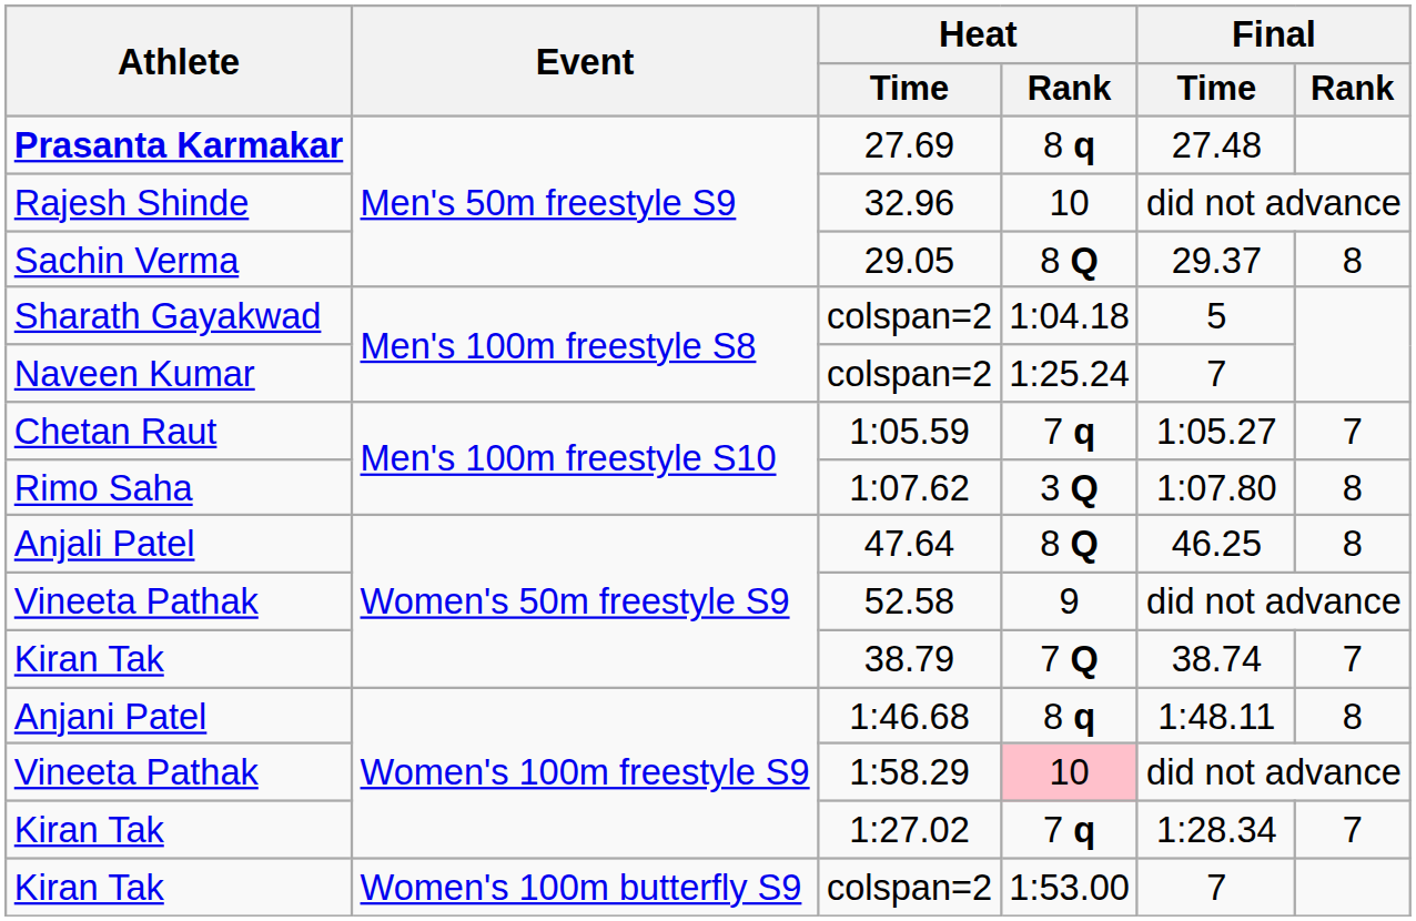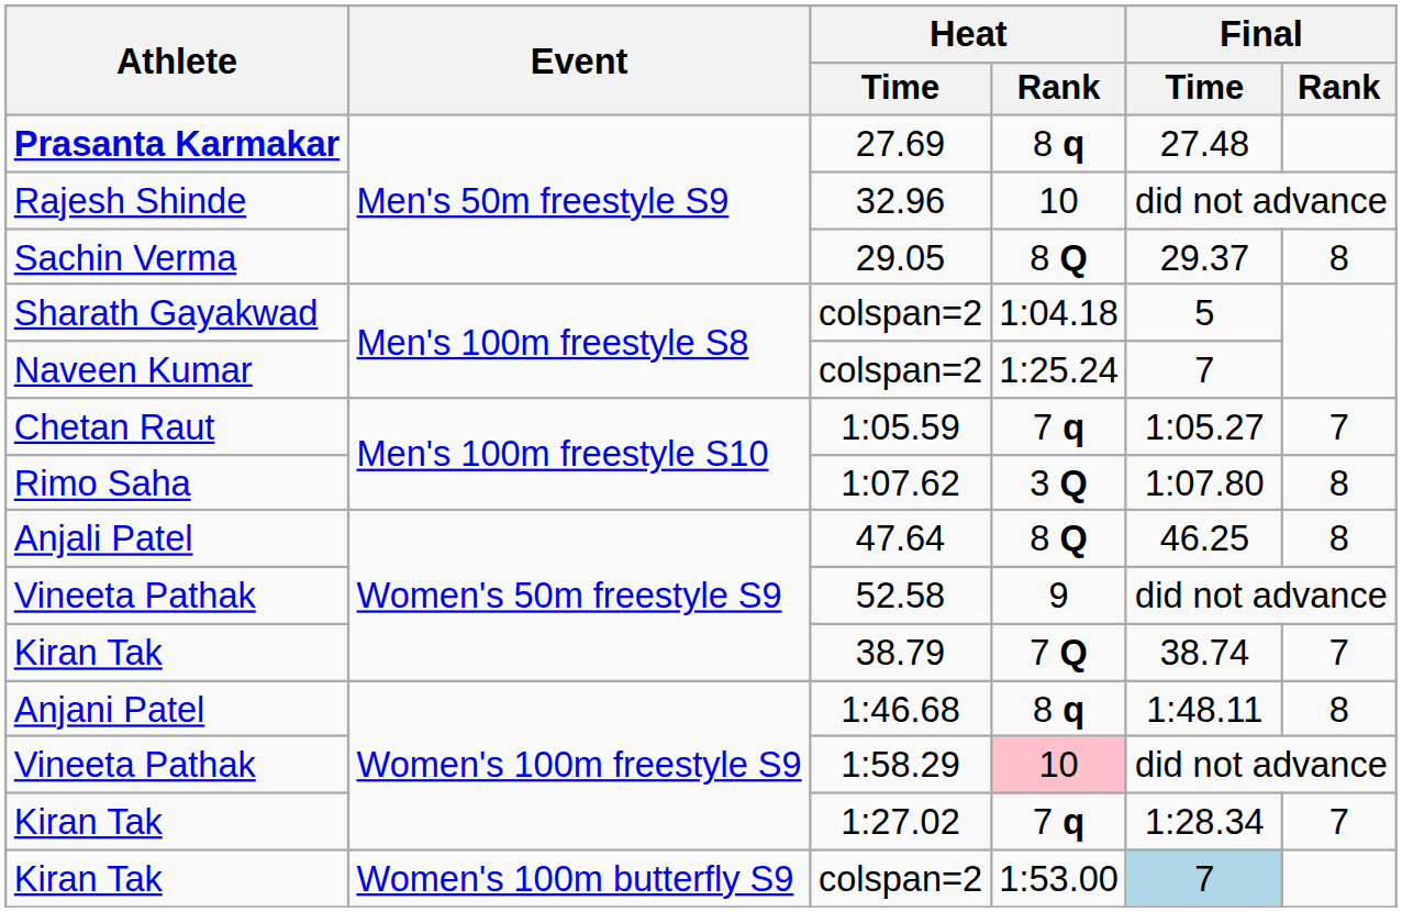Kiran Tak / colspan=2 | Final / Time: no background -> lightblue background
